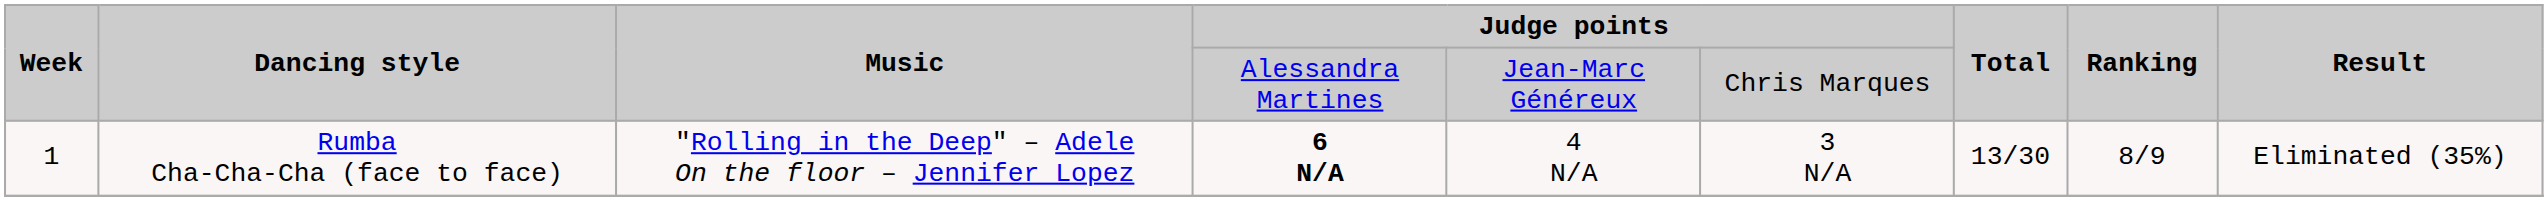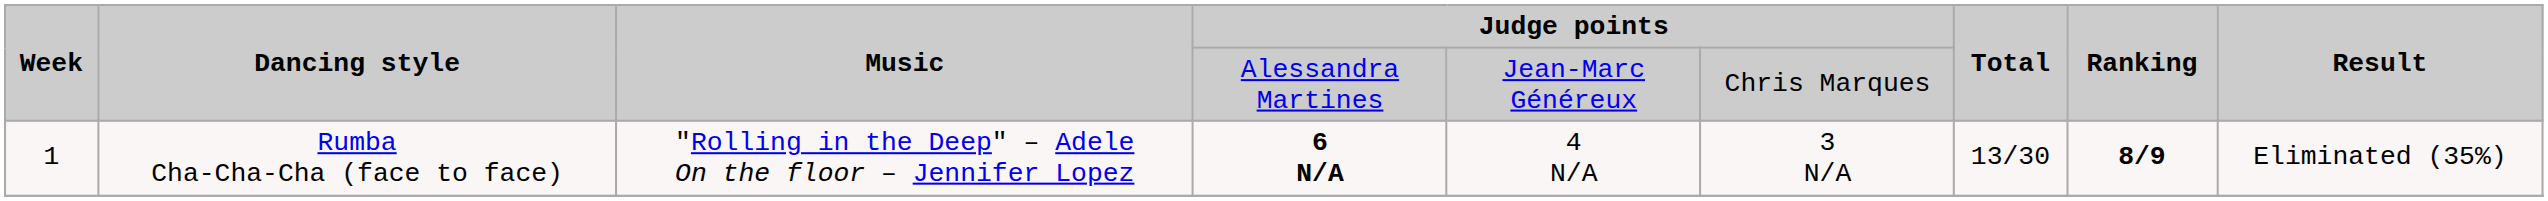1 | Ranking: normal -> bold
